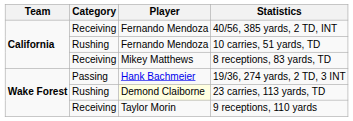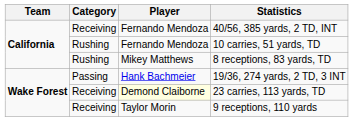8 receptions, 83 yards, TD | Category: Receiving -> Rushing
23 carries, 113 yards, TD | Category: Rushing -> Receiving
